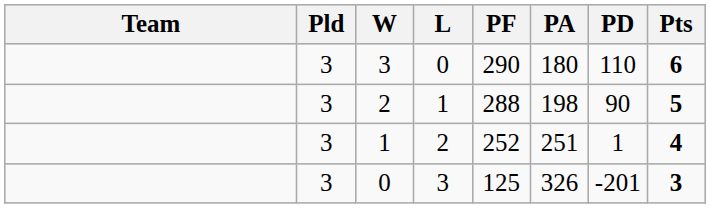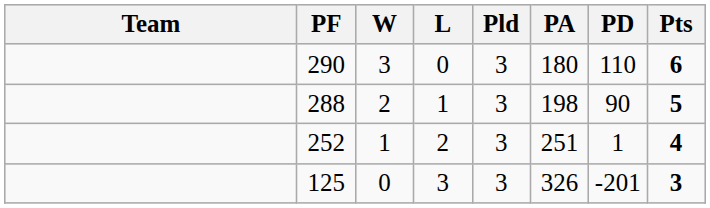columns swapped: Pld <-> PF
